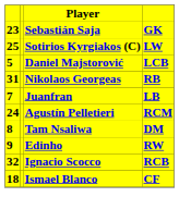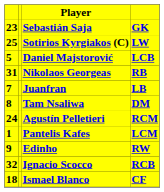rows swapped: Tam Nsaliwa <-> Agustín Pelletieri
+ row: 1 | Pantelis Kafes | LCM
